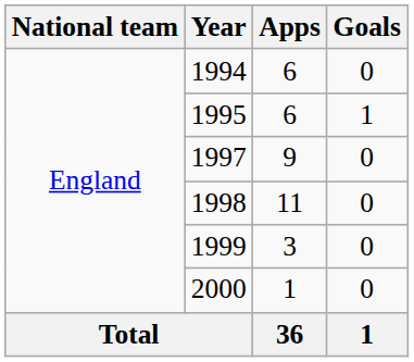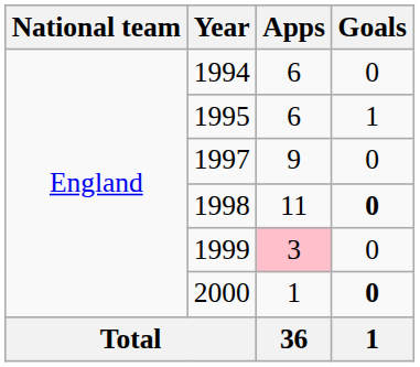1998 | Goals: normal -> bold
1999 | Apps: no background -> pink background
2000 | Goals: normal -> bold
